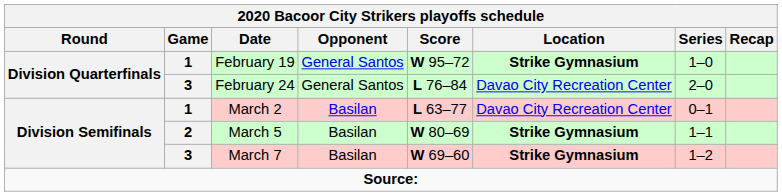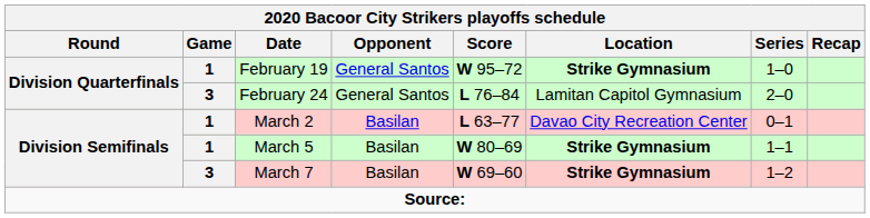February 24 | Location: Davao City Recreation Center -> Lamitan Capitol Gymnasium
March 5 | Game: 2 -> 1
